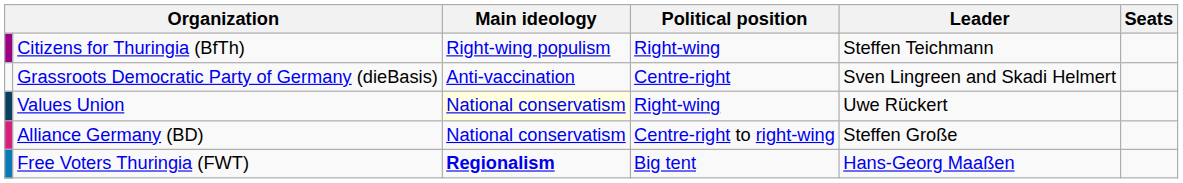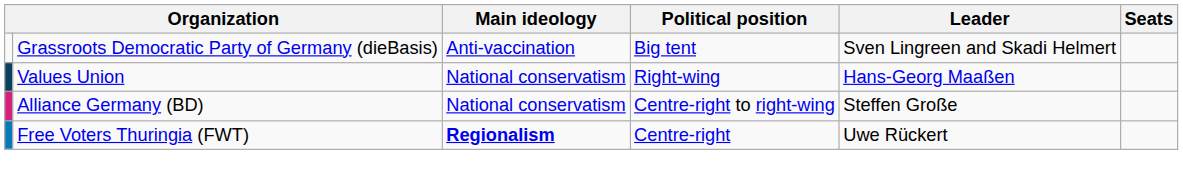- row: Citizens for Thuringia (BfTh) | Right-wing populism | Right-wing | Steffen Teichmann
Grassroots Democratic Party of Germany (dieBasis) | Political position: Centre-right -> Big tent
Values Union | Main ideology: lightyellow background -> no background
Values Union | Leader: Uwe Rückert -> Hans-Georg Maaßen
Free Voters Thuringia (FWT) | Political position: Big tent -> Centre-right
Free Voters Thuringia (FWT) | Leader: Hans-Georg Maaßen -> Uwe Rückert
